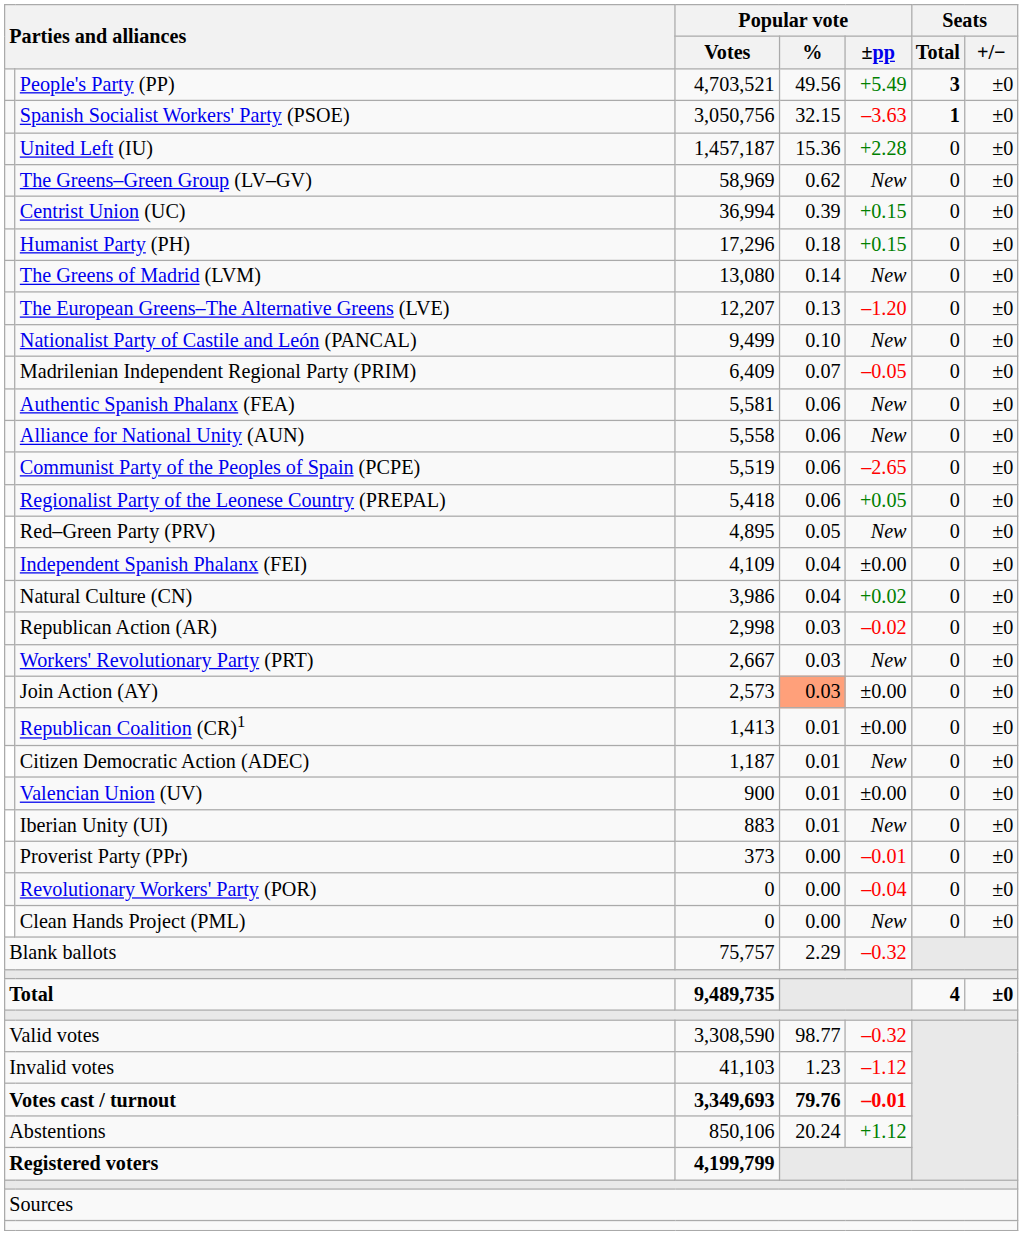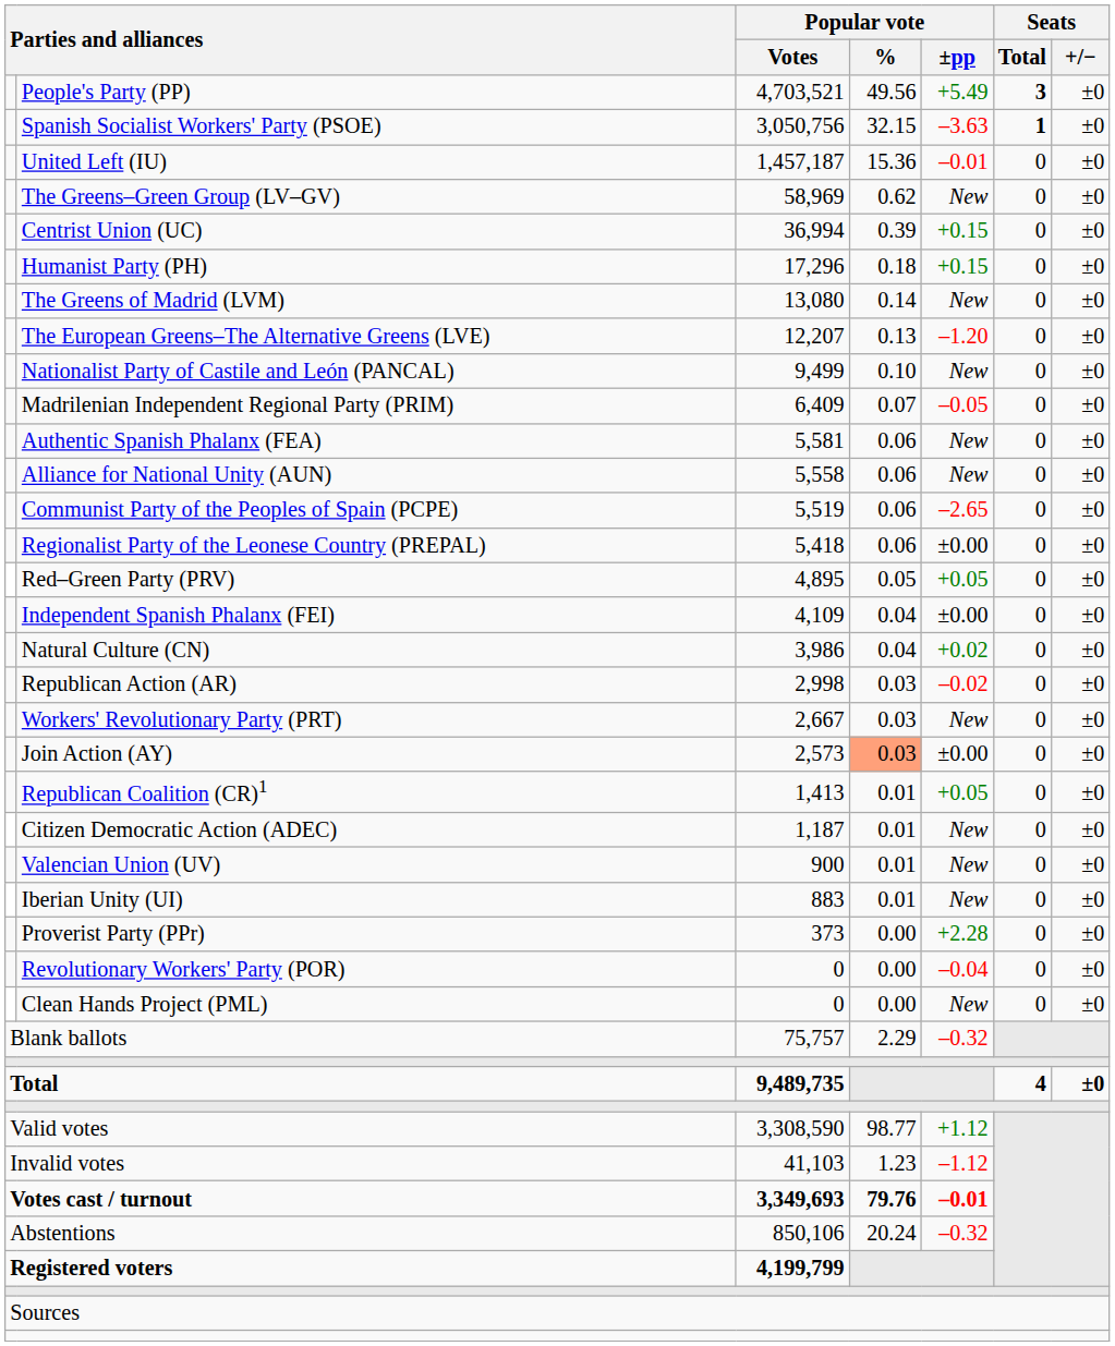United Left (IU) | Popular vote / ±pp: +2.28 -> –0.01
Regionalist Party of the Leonese Country (PREPAL) | Popular vote / ±pp: +0.05 -> ±0.00
Red–Green Party (PRV) | Popular vote / ±pp: New -> +0.05
Republican Coalition (CR)1 | Popular vote / ±pp: ±0.00 -> +0.05
Valencian Union (UV) | Popular vote / ±pp: ±0.00 -> New
Proverist Party (PPr) | Popular vote / ±pp: –0.01 -> +2.28
Valid votes | Popular vote / ±pp: –0.32 -> +1.12
Abstentions | Popular vote / ±pp: +1.12 -> –0.32
